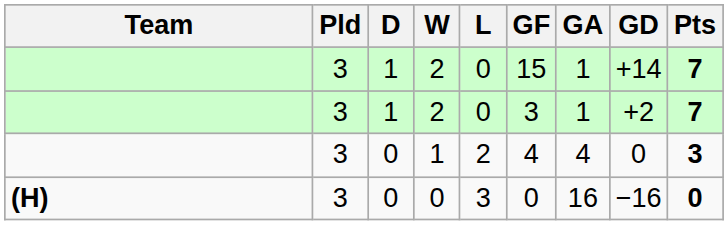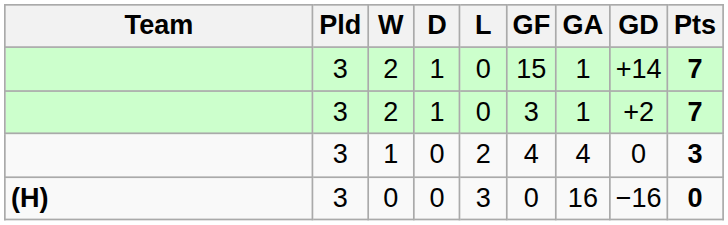columns swapped: W <-> D
